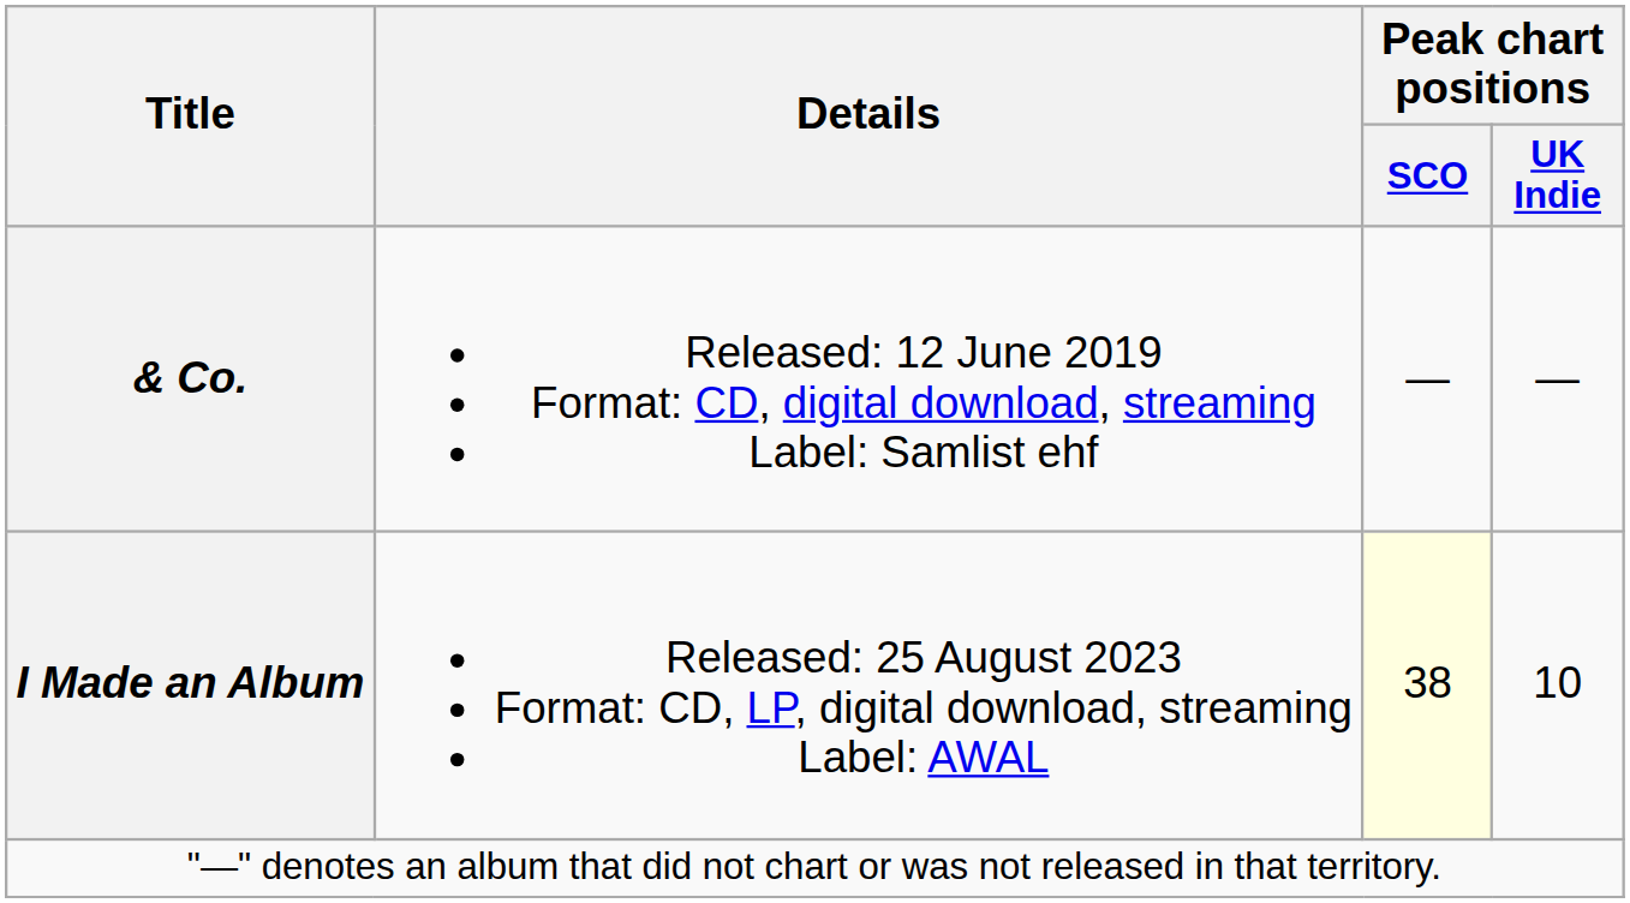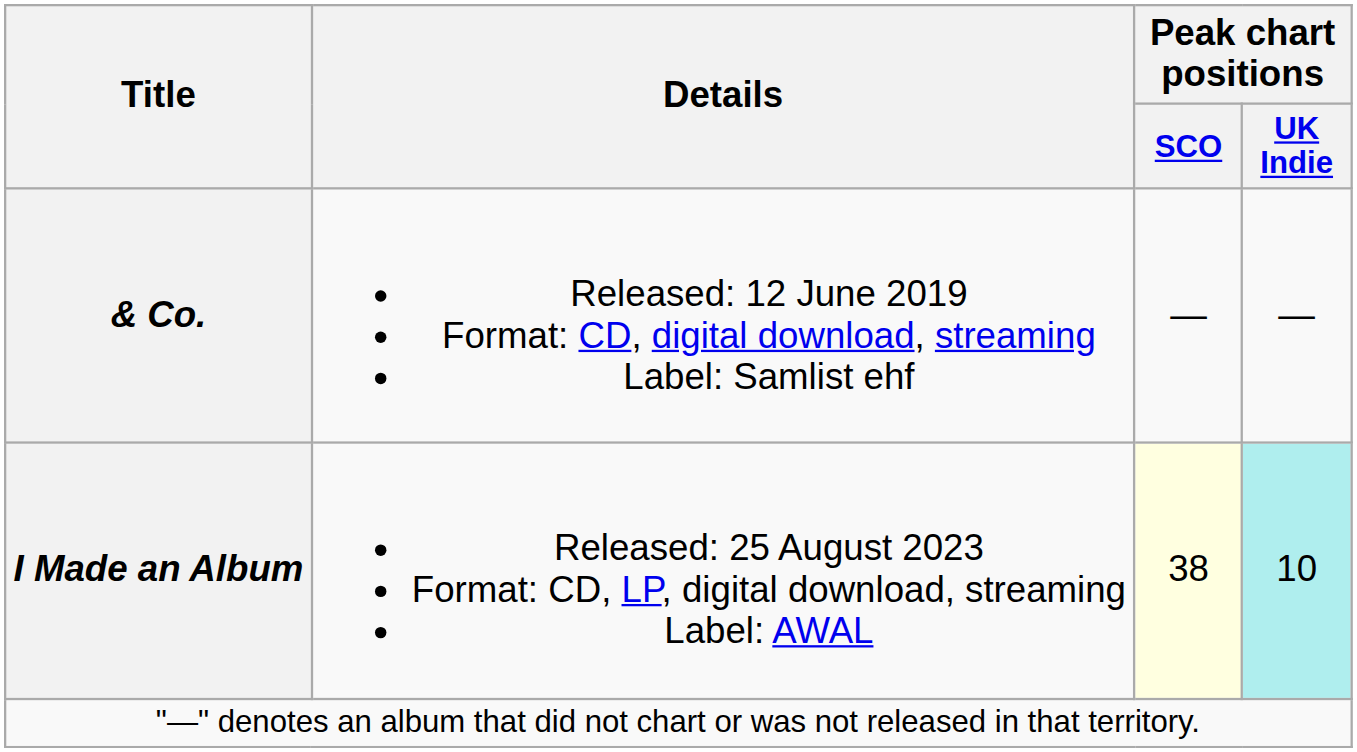I Made an Album | Peak chart positions / UK Indie: no background -> paleturquoise background
